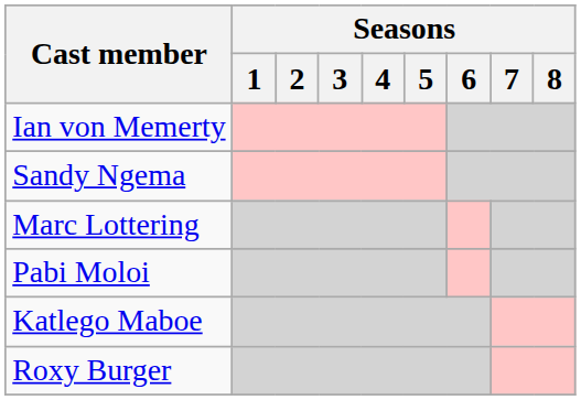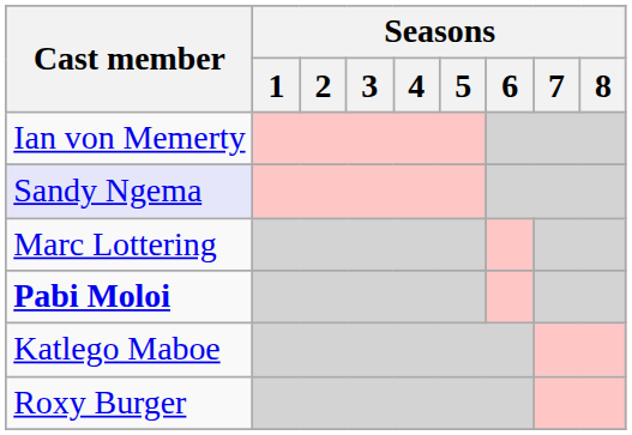Sandy Ngema | Cast member: no background -> lavender background
Pabi Moloi | Cast member: normal -> bold
